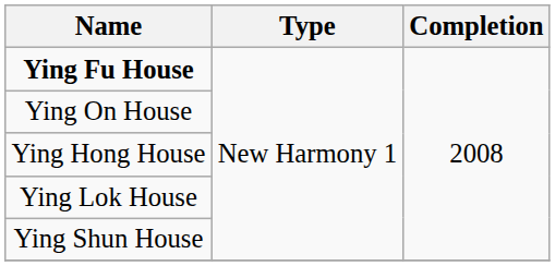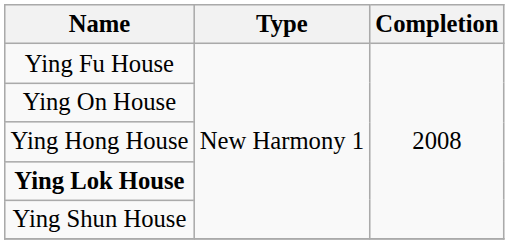Ying Fu House | Name: bold -> normal
Ying Lok House | Name: normal -> bold
